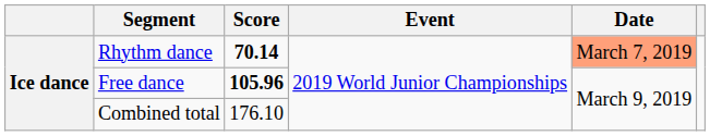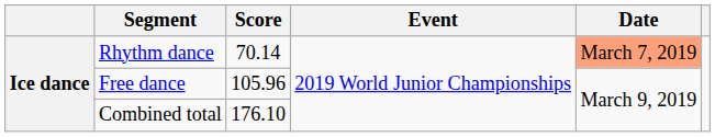Rhythm dance | Score: bold -> normal
Free dance | Score: bold -> normal
